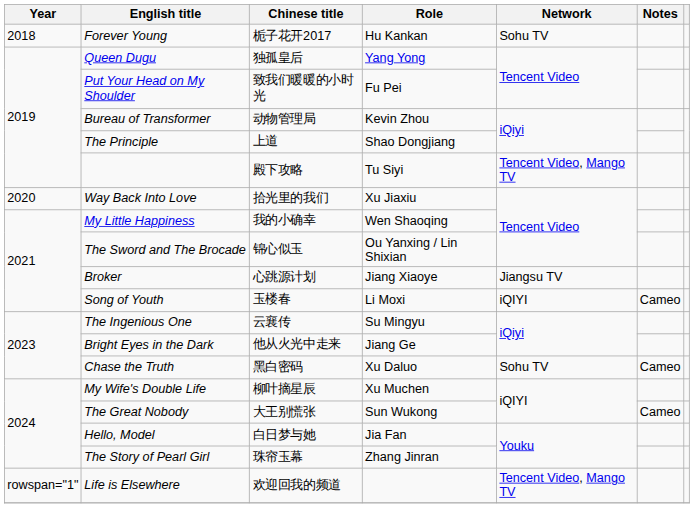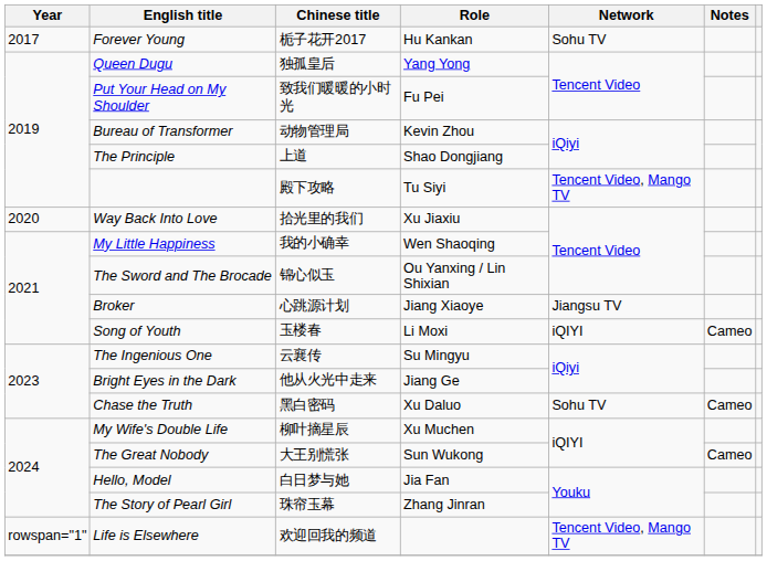Forever Young | Year: 2018 -> 2017
